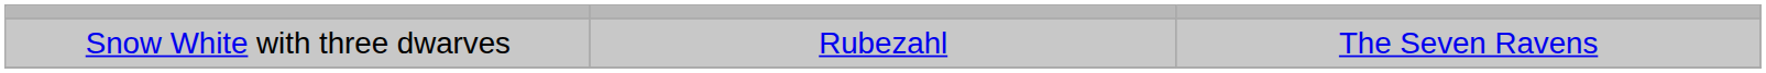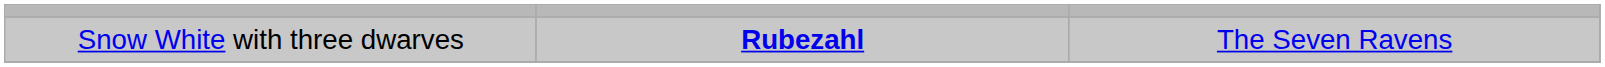Snow White with three dwarves | column 2: normal -> bold
